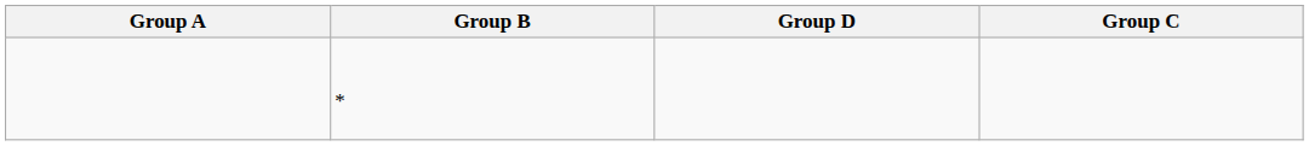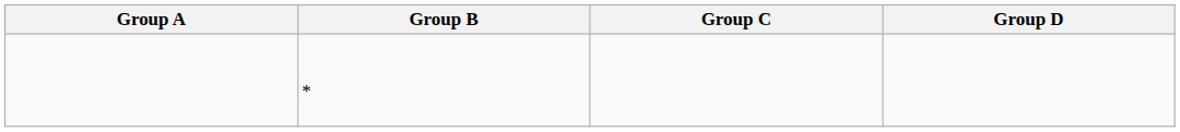columns swapped: Group C <-> Group D
